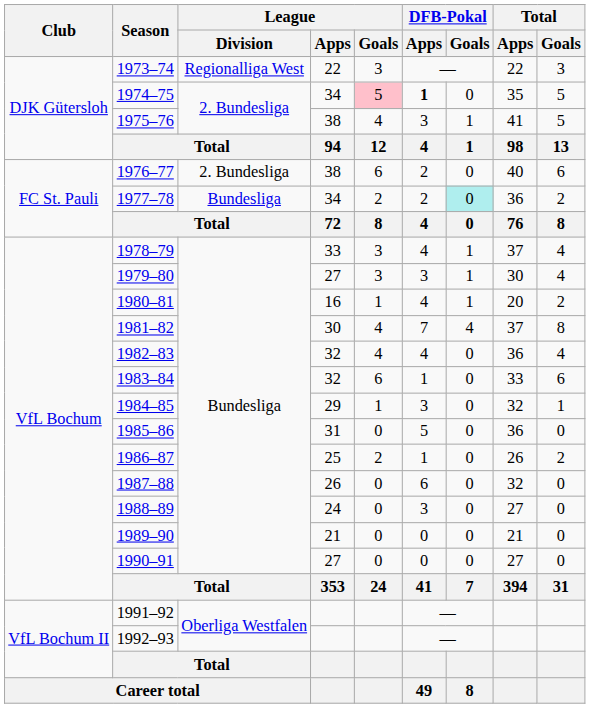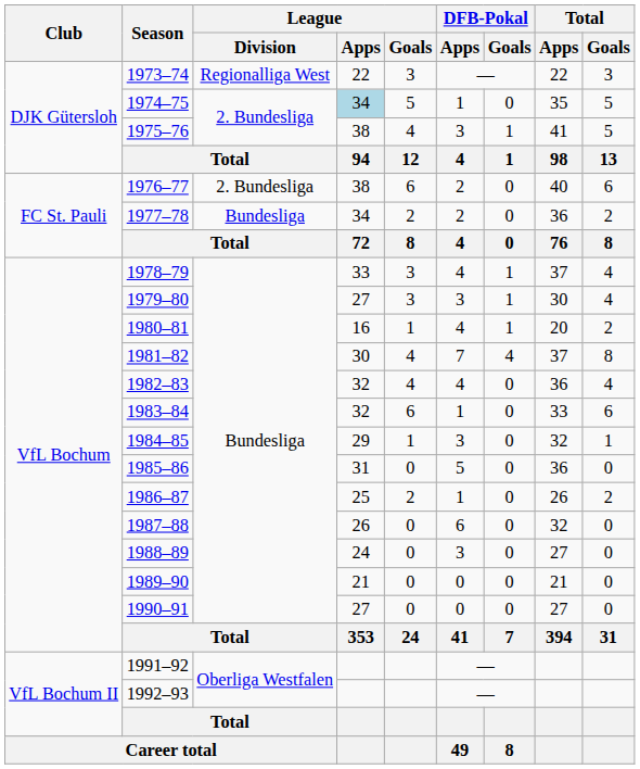1974–75 | League / Apps: no background -> lightblue background
1974–75 | League / Goals: pink background -> no background
1974–75 | DFB-Pokal / Apps: bold -> normal
1977–78 | DFB-Pokal / Goals: paleturquoise background -> no background
